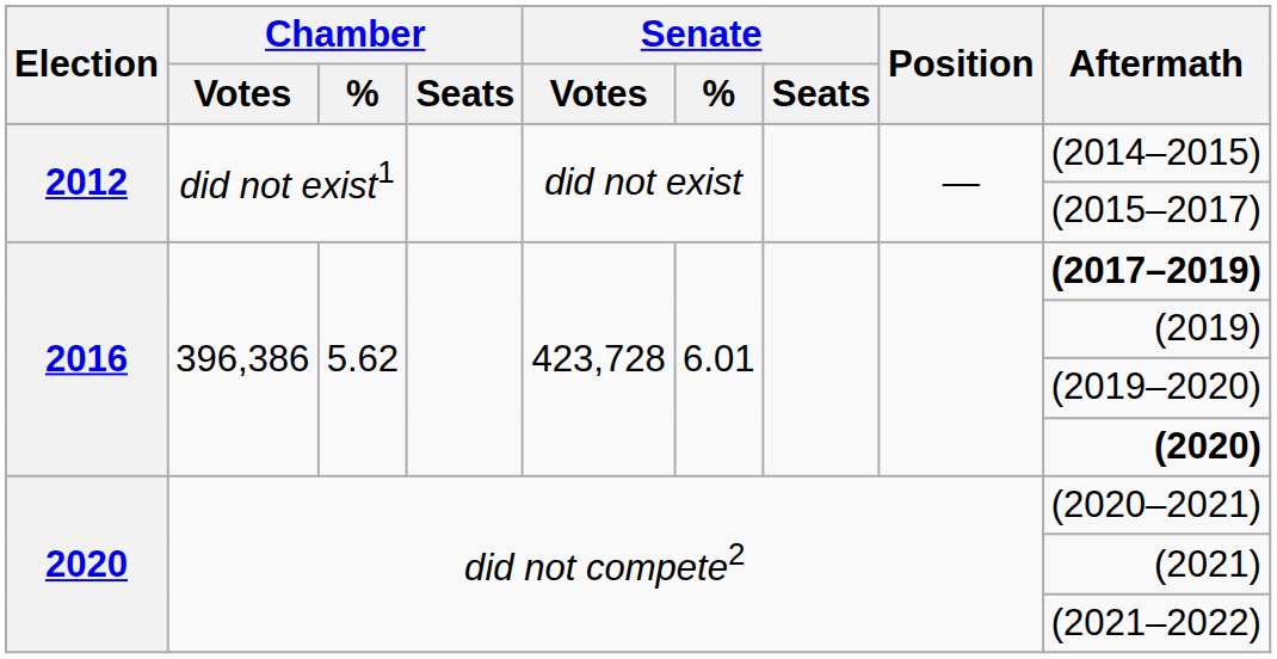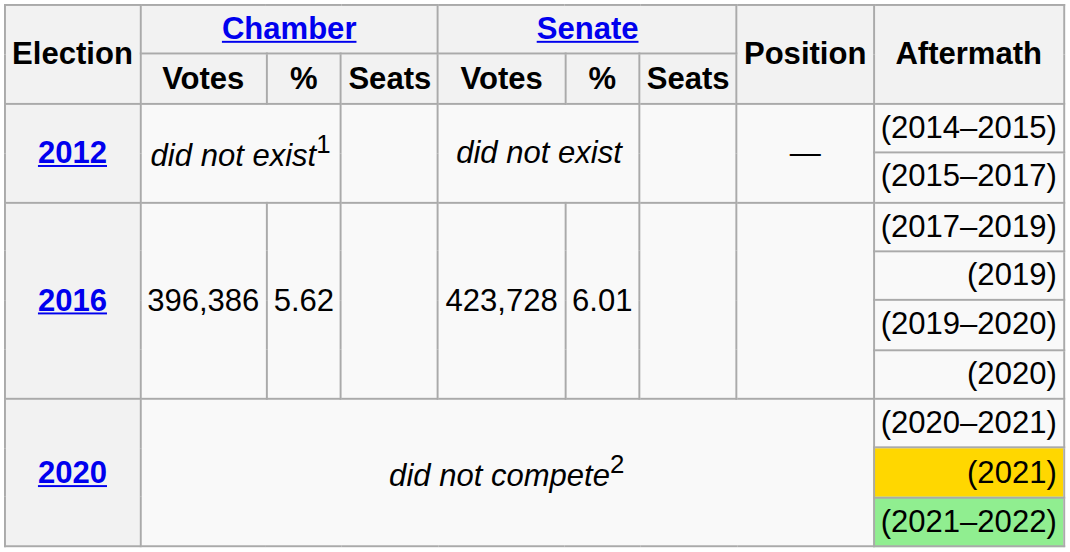row 5 | Aftermath: bold -> normal
row 8 | Aftermath: bold -> normal
row 10 | Aftermath: no background -> gold background
row 11 | Aftermath: no background -> lightgreen background
